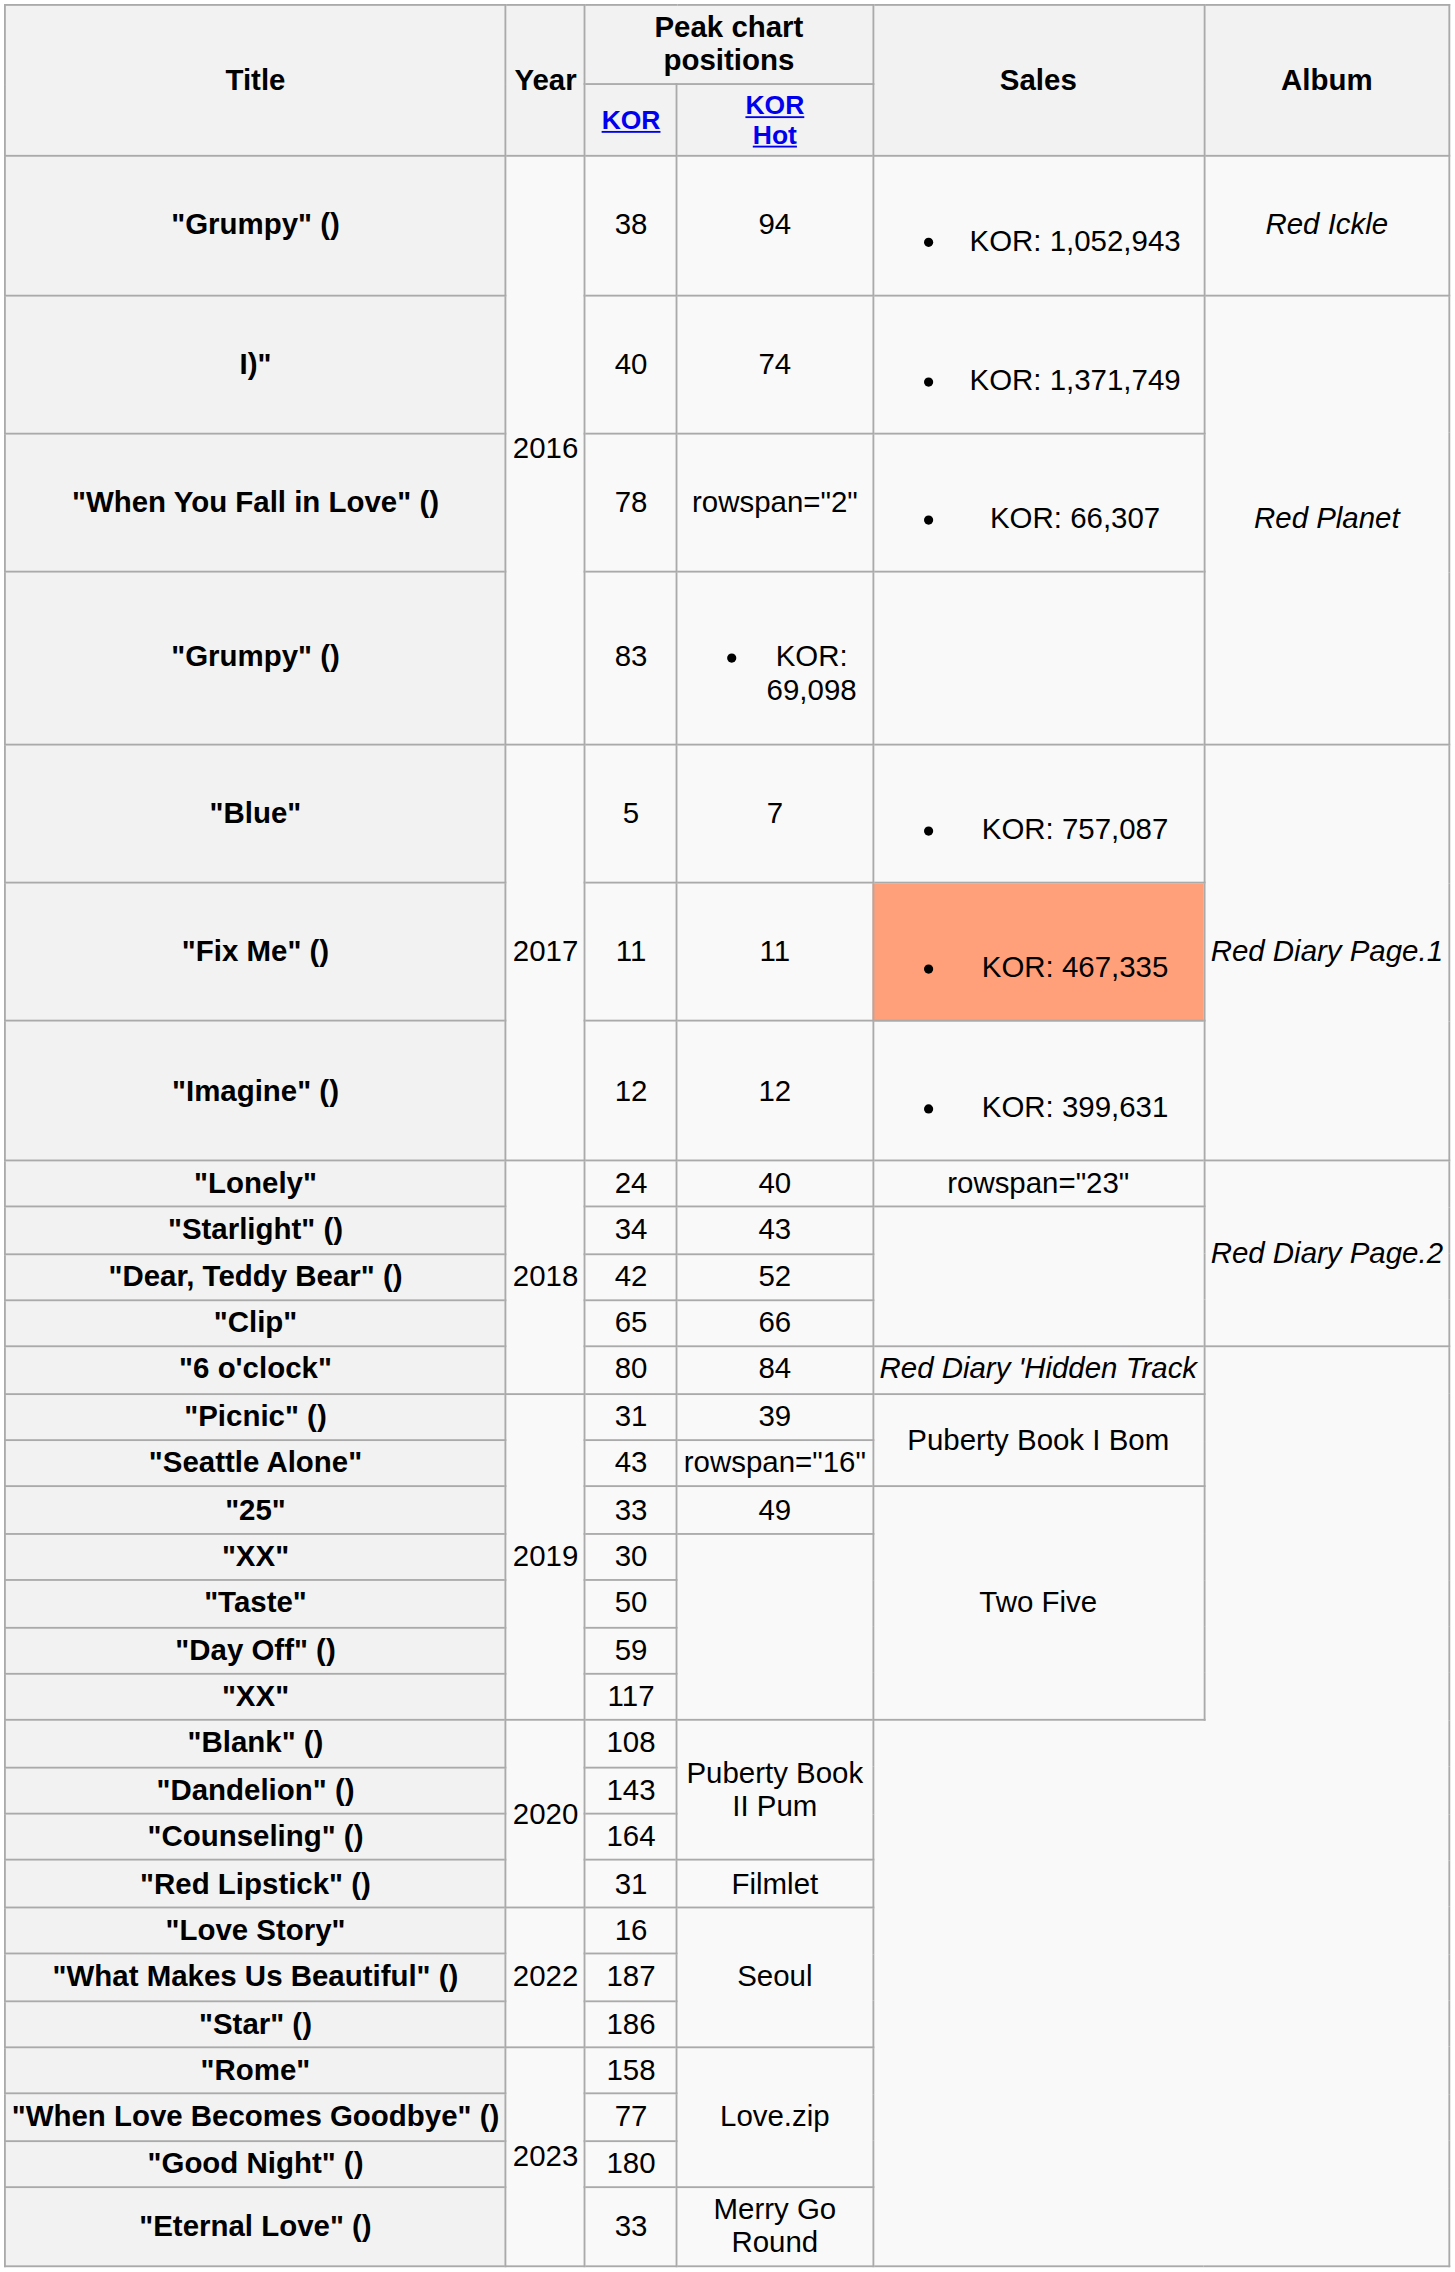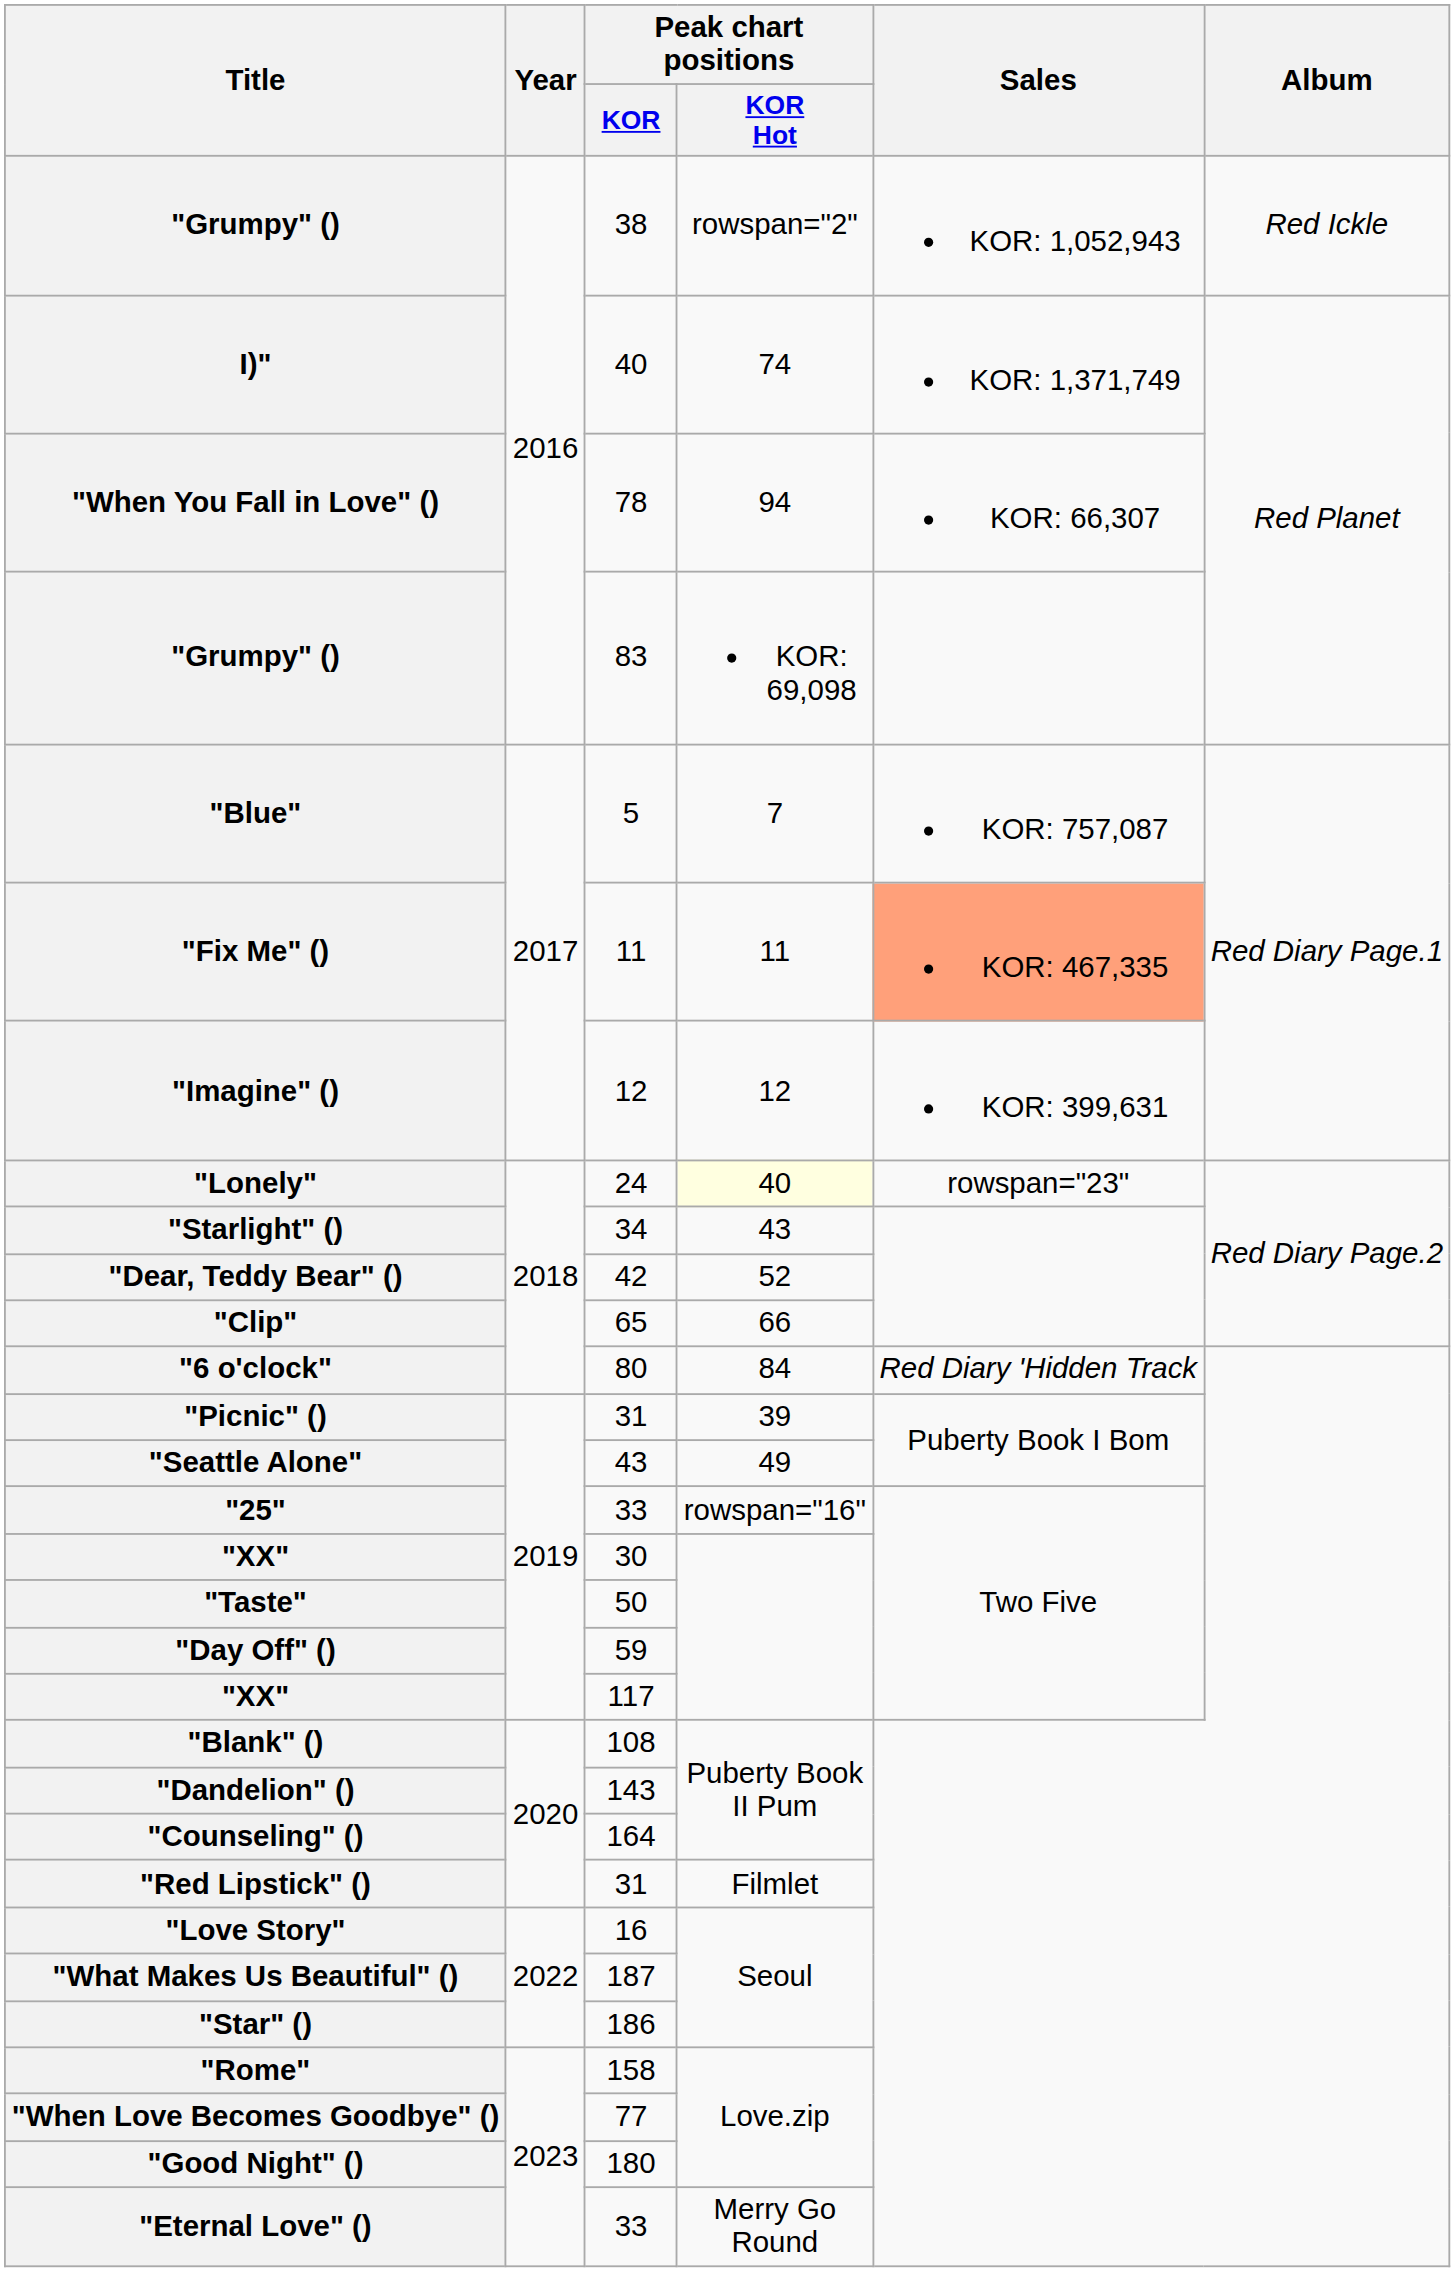"Grumpy" () / 38 | Peak chart positions / KOR Hot: 94 -> rowspan="2"
"When You Fall in Love" () | Peak chart positions / KOR Hot: rowspan="2" -> 94
"Lonely" | Peak chart positions / KOR Hot: no background -> lightyellow background
"Seattle Alone" | Peak chart positions / KOR Hot: rowspan="16" -> 49
"25" | Peak chart positions / KOR Hot: 49 -> rowspan="16"
